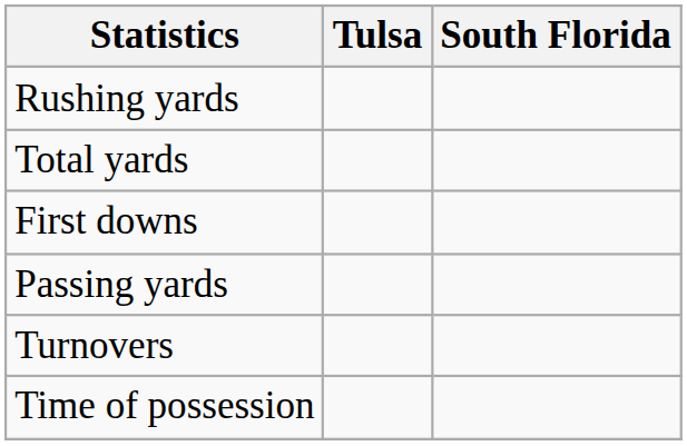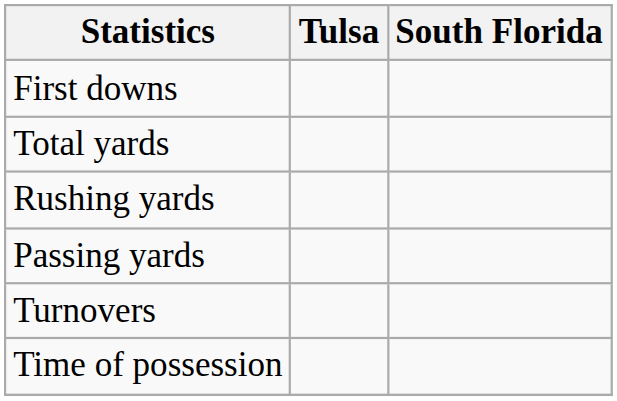rows swapped: First downs <-> Rushing yards
